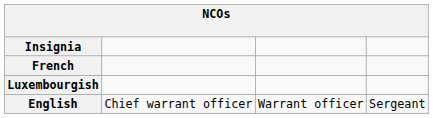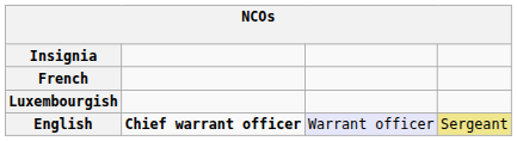English | column 2: normal -> bold
English | column 3: no background -> lavender background
English | column 4: no background -> khaki background
